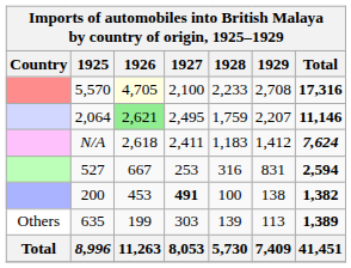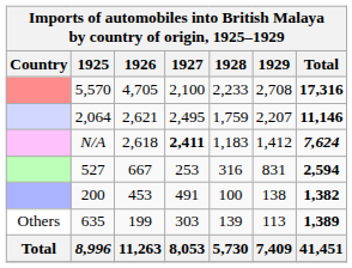5,570 | 1926: lightyellow background -> no background
2,064 | 1926: lightgreen background -> no background
N/A | 1927: normal -> bold
200 | 1927: bold -> normal
